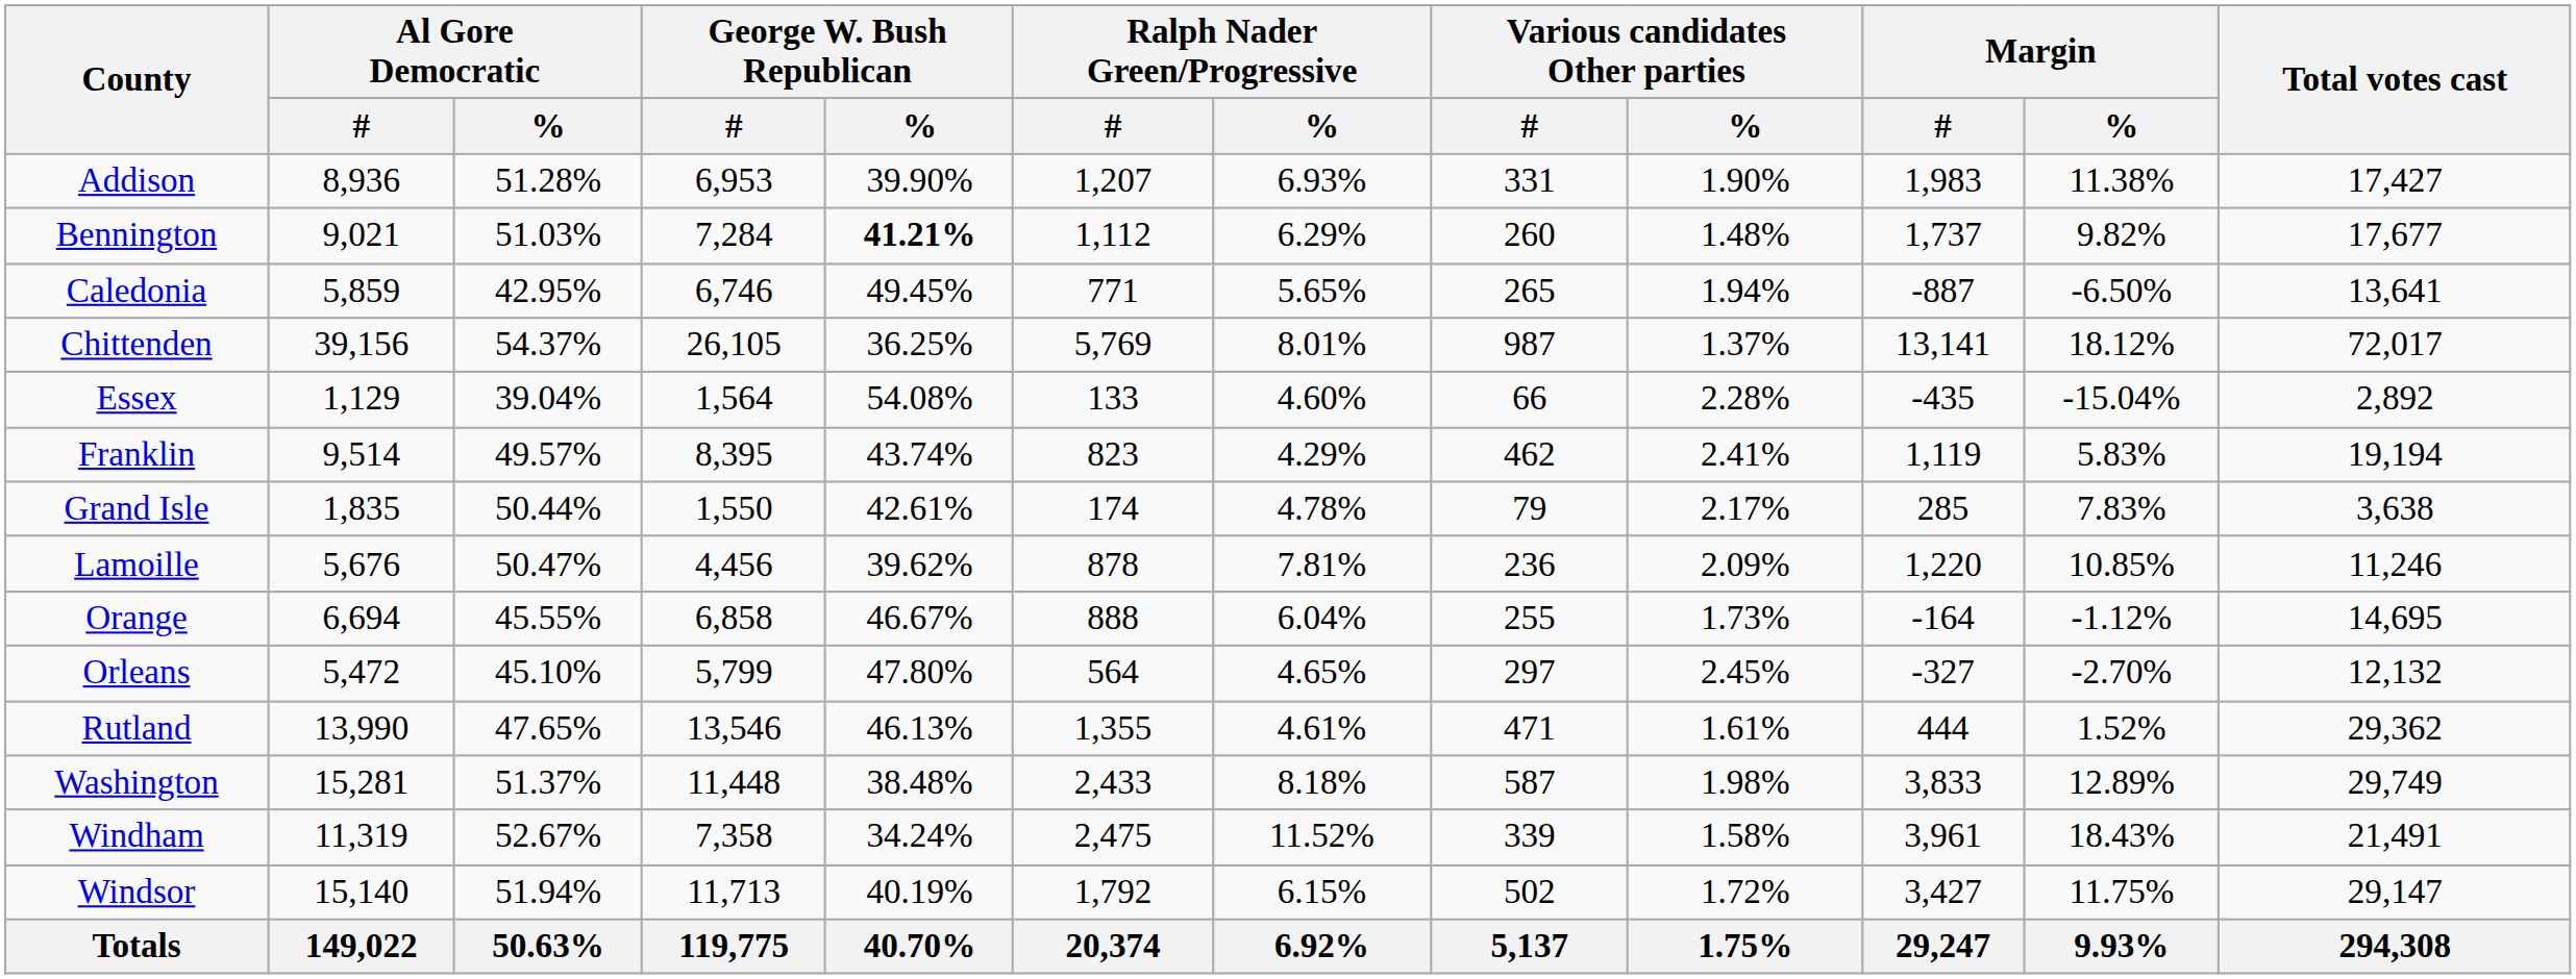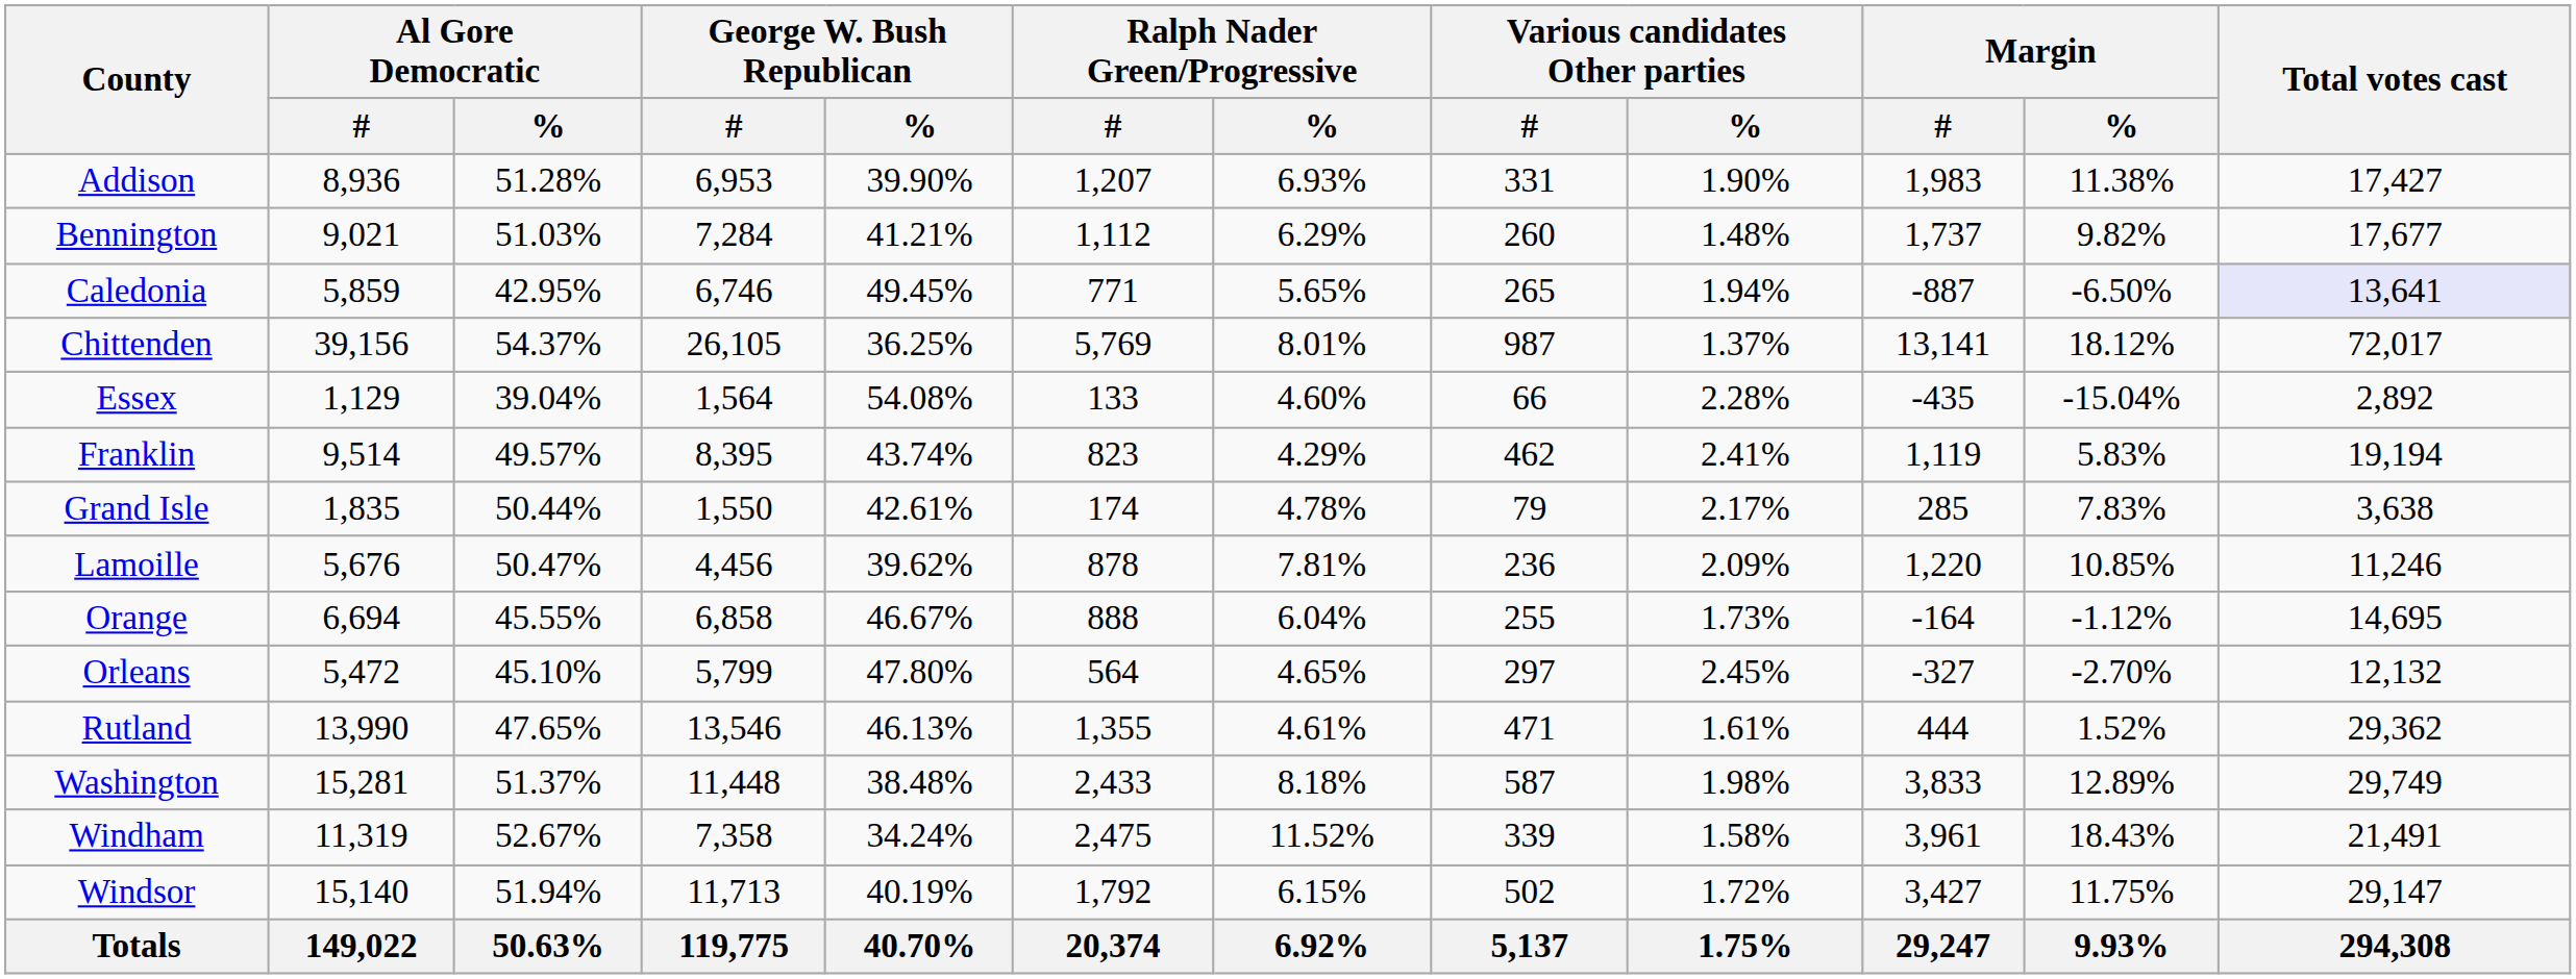Bennington | George W. Bush Republican / %: bold -> normal
Caledonia | Total votes cast: no background -> lavender background
